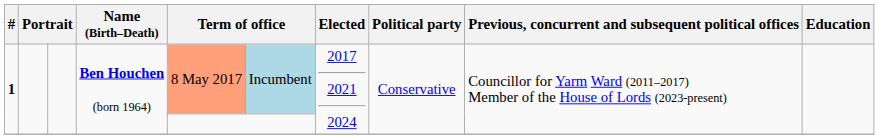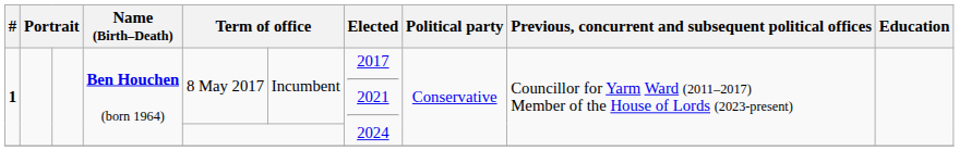row 2 | column 5: lightsalmon background -> no background
row 2 | column 6: lightblue background -> no background
